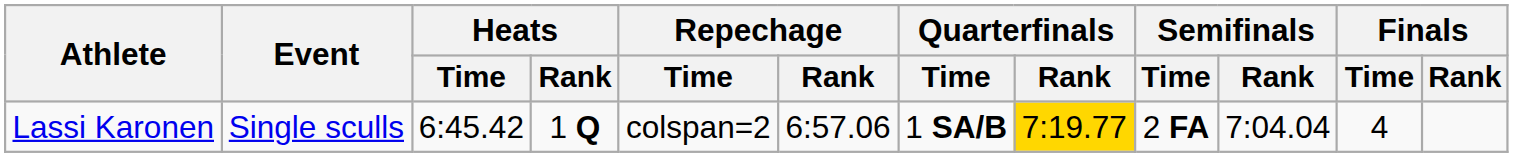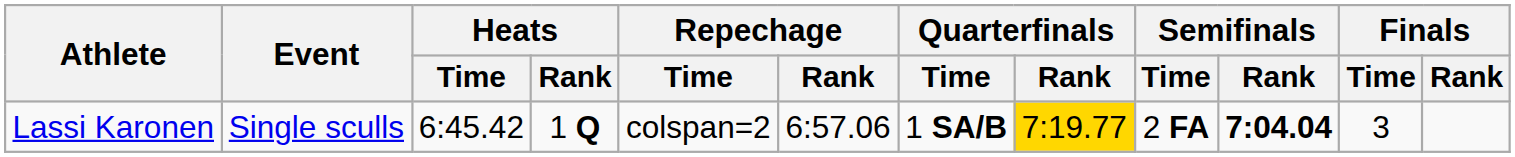Lassi Karonen | Semifinals / Rank: normal -> bold
Lassi Karonen | Finals / Time: 4 -> 3
